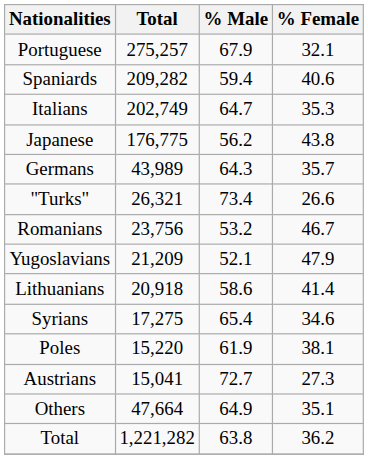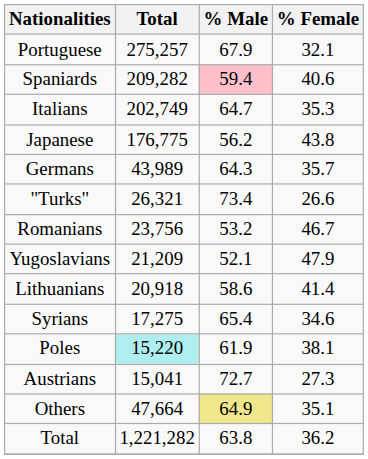Spaniards | % Male: no background -> pink background
Poles | Total: no background -> paleturquoise background
Others | % Male: no background -> khaki background
